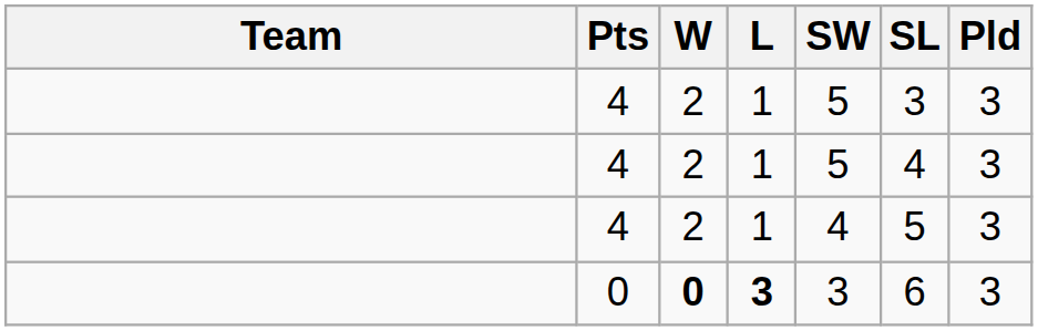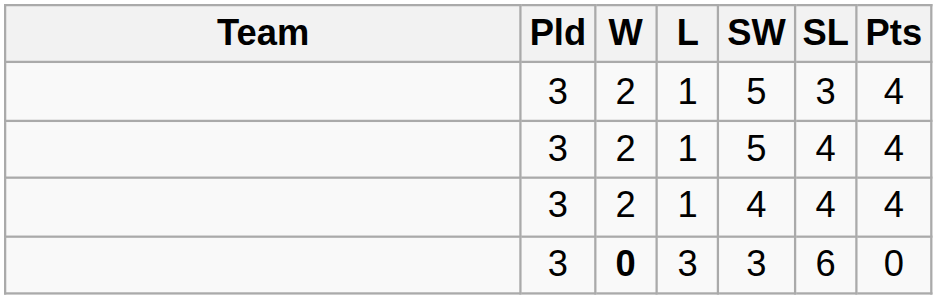columns swapped: Pld <-> Pts
row 4 | SL: 5 -> 4
row 5 | L: bold -> normal
